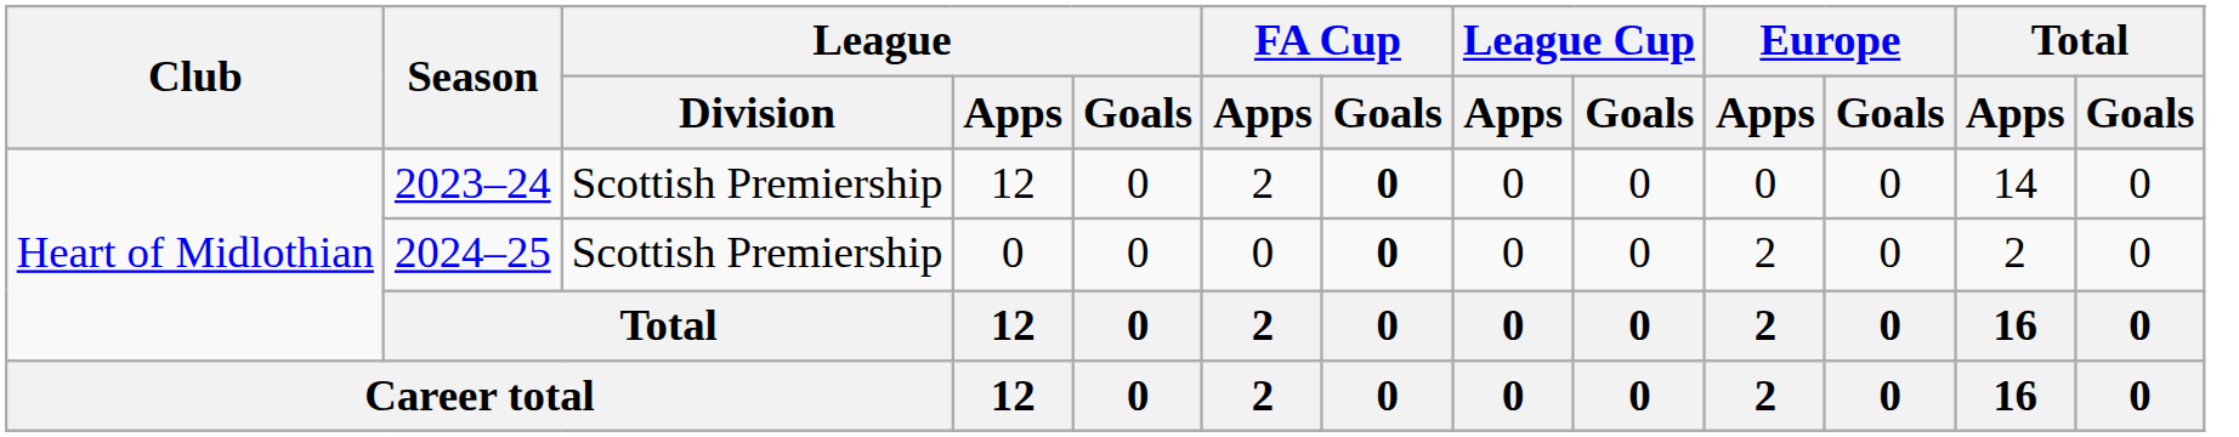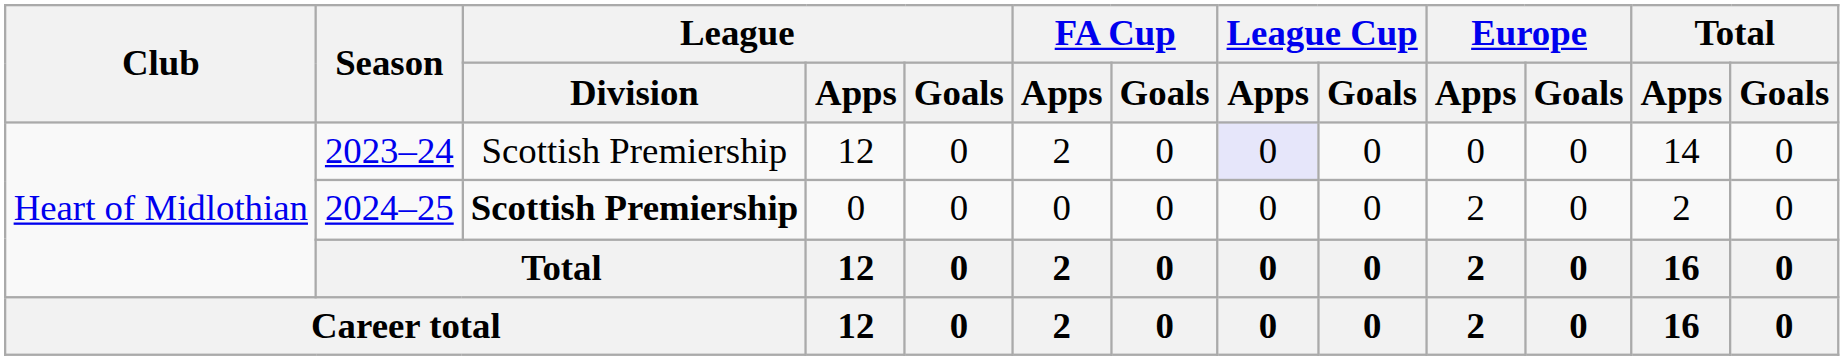2023–24 | FA Cup / Goals: bold -> normal
2023–24 | League Cup / Apps: no background -> lavender background
2024–25 | League / Division: normal -> bold
2024–25 | FA Cup / Goals: bold -> normal
